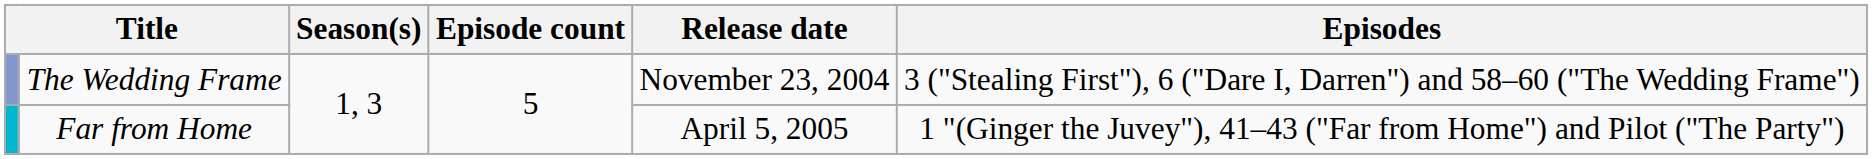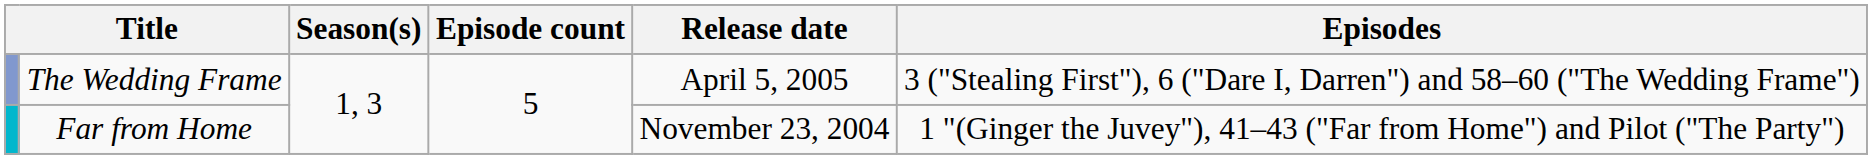The Wedding Frame | Release date: November 23, 2004 -> April 5, 2005
Far from Home | Release date: April 5, 2005 -> November 23, 2004
